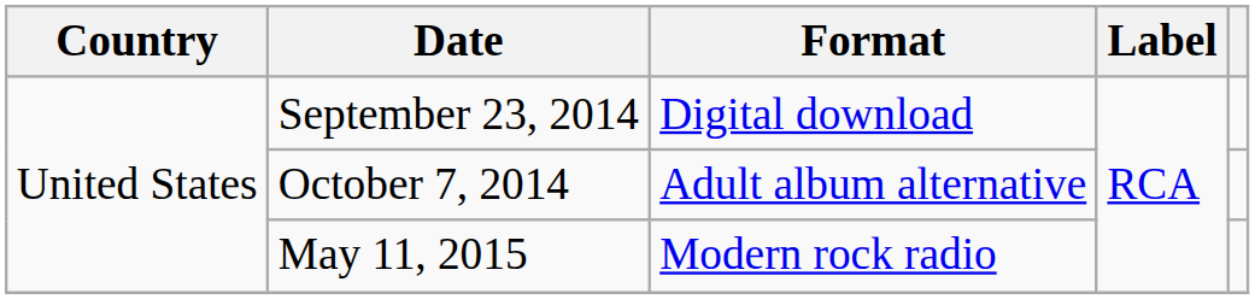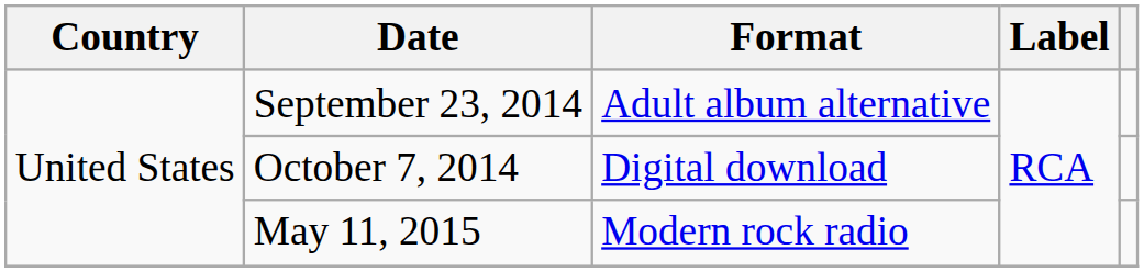September 23, 2014 | Format: Digital download -> Adult album alternative
October 7, 2014 | Format: Adult album alternative -> Digital download
